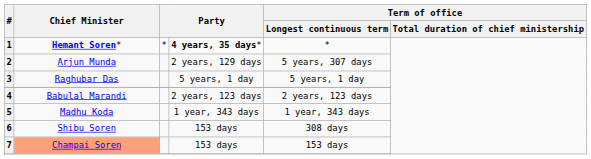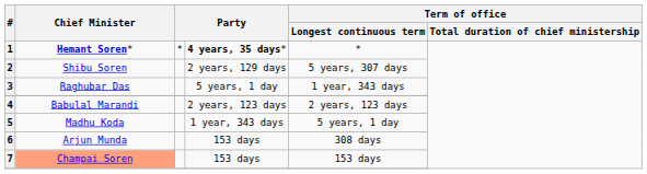2 | Chief Minister: Arjun Munda -> Shibu Soren
3 | Term of office / Longest continuous term: 5 years, 1 day -> 1 year, 343 days
5 | Term of office / Longest continuous term: 1 year, 343 days -> 5 years, 1 day
6 | Chief Minister: Shibu Soren -> Arjun Munda
